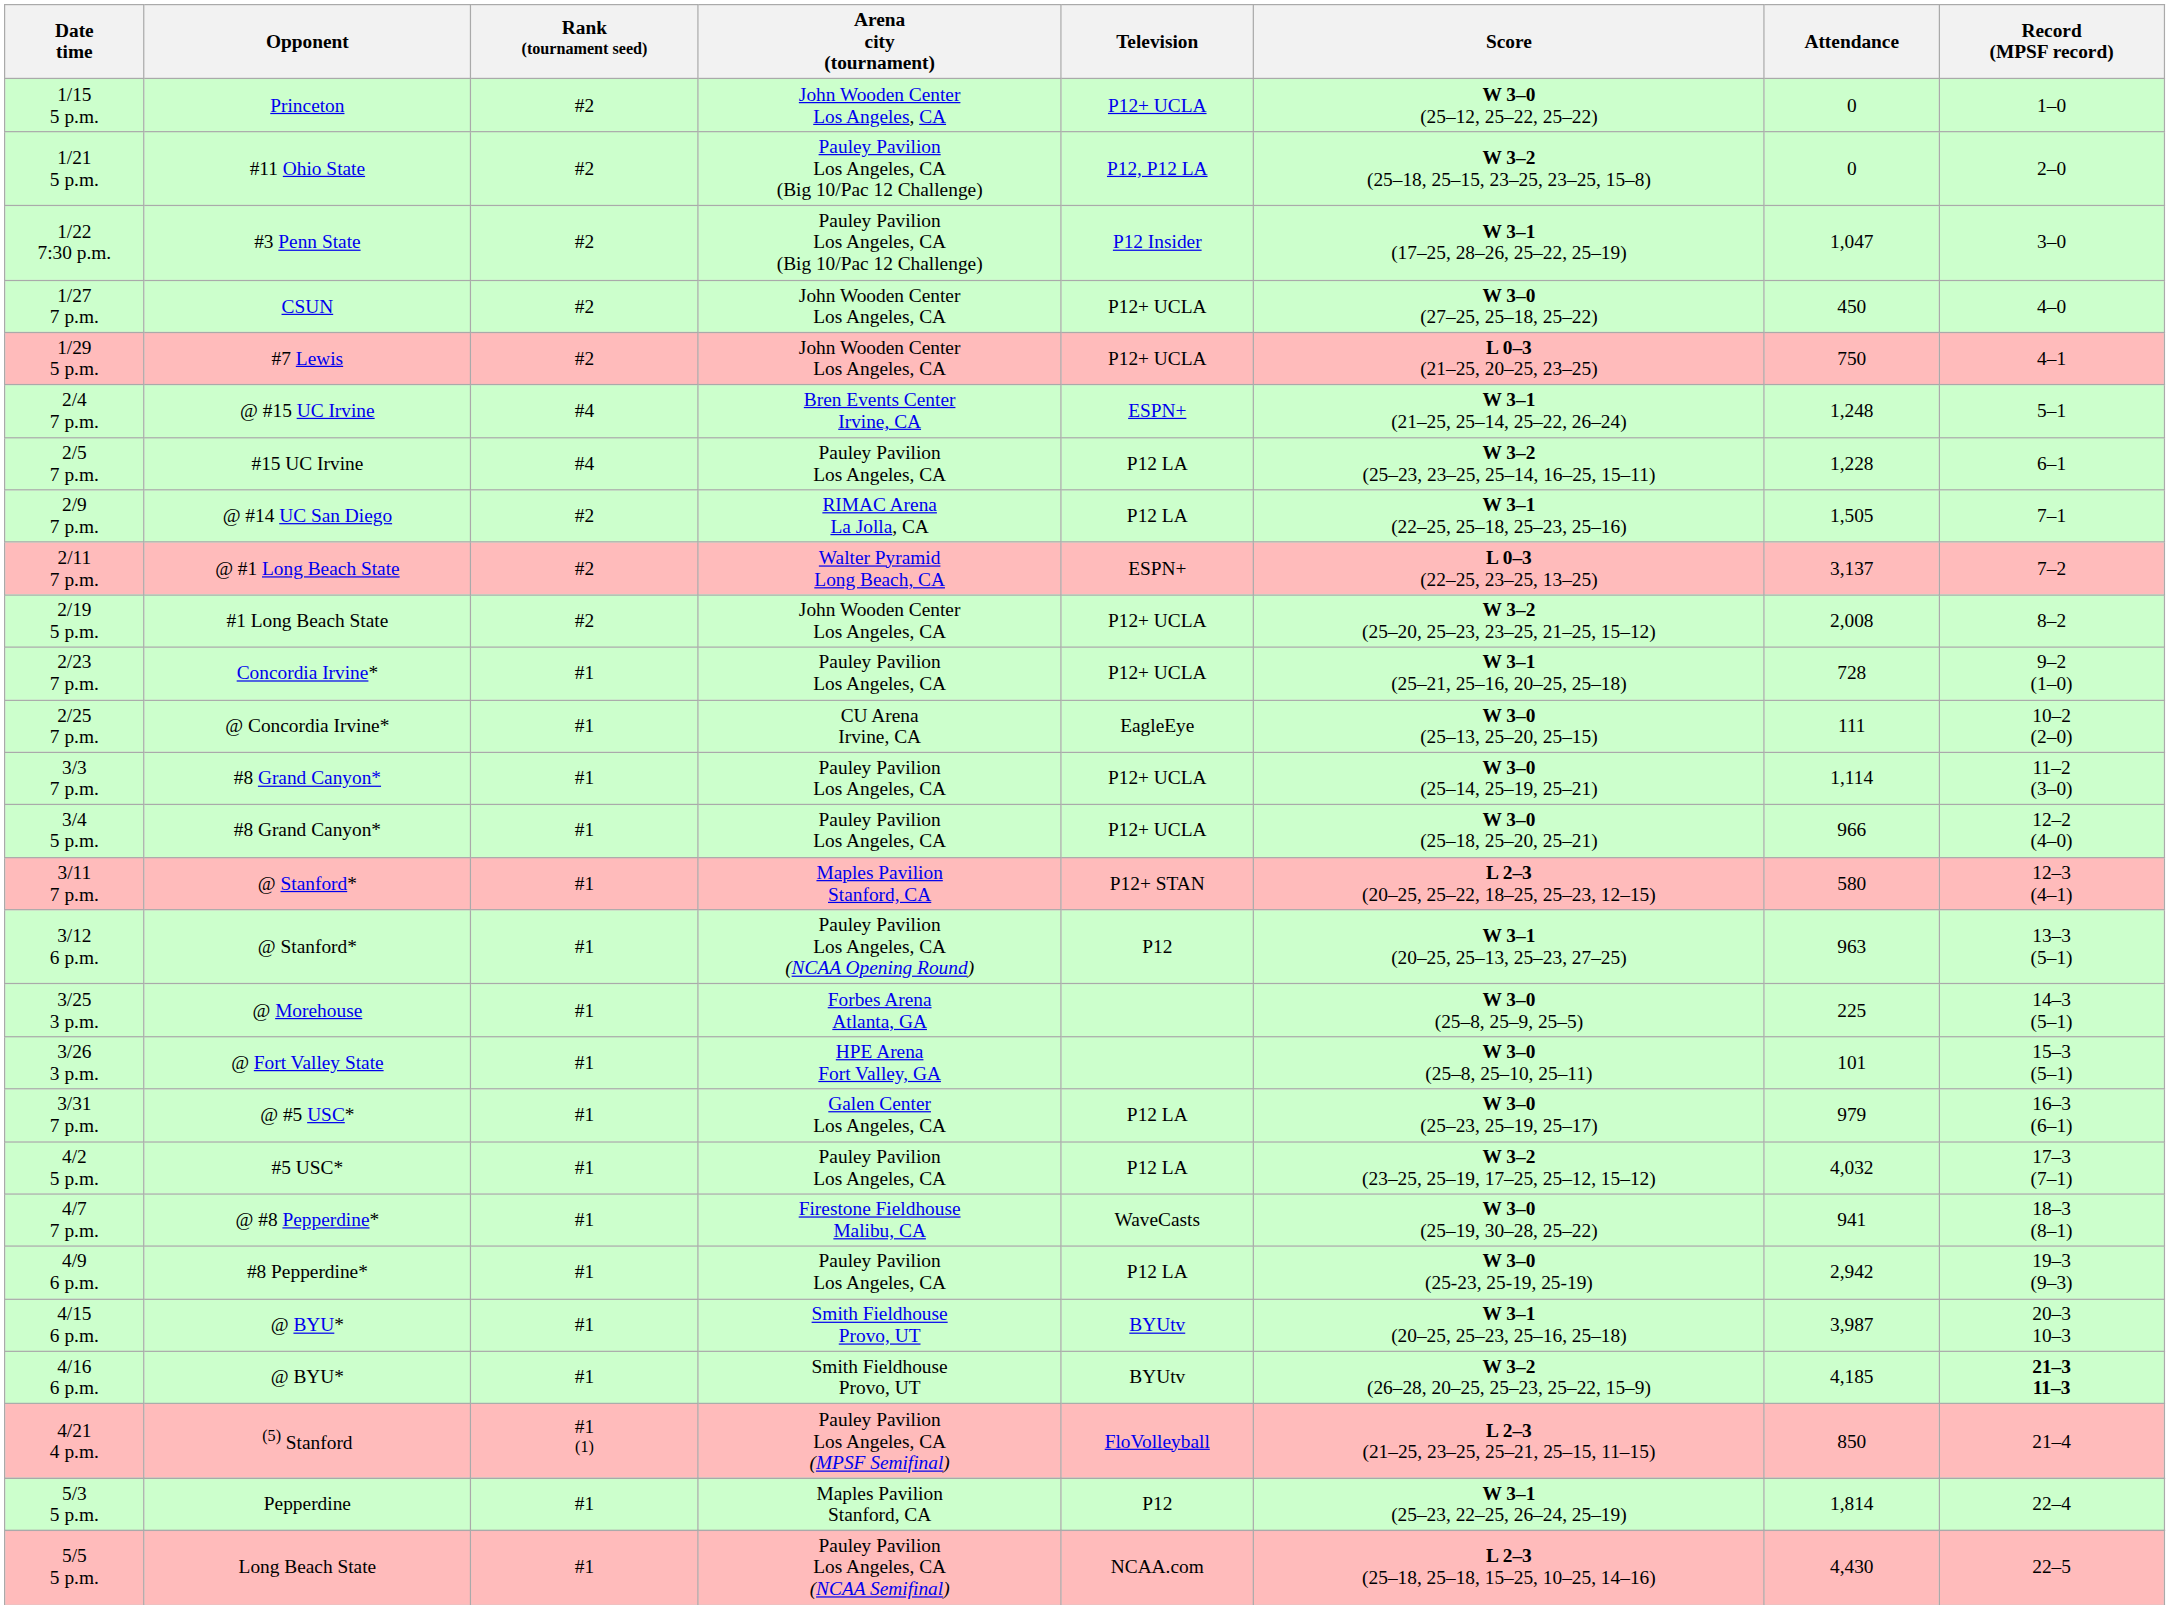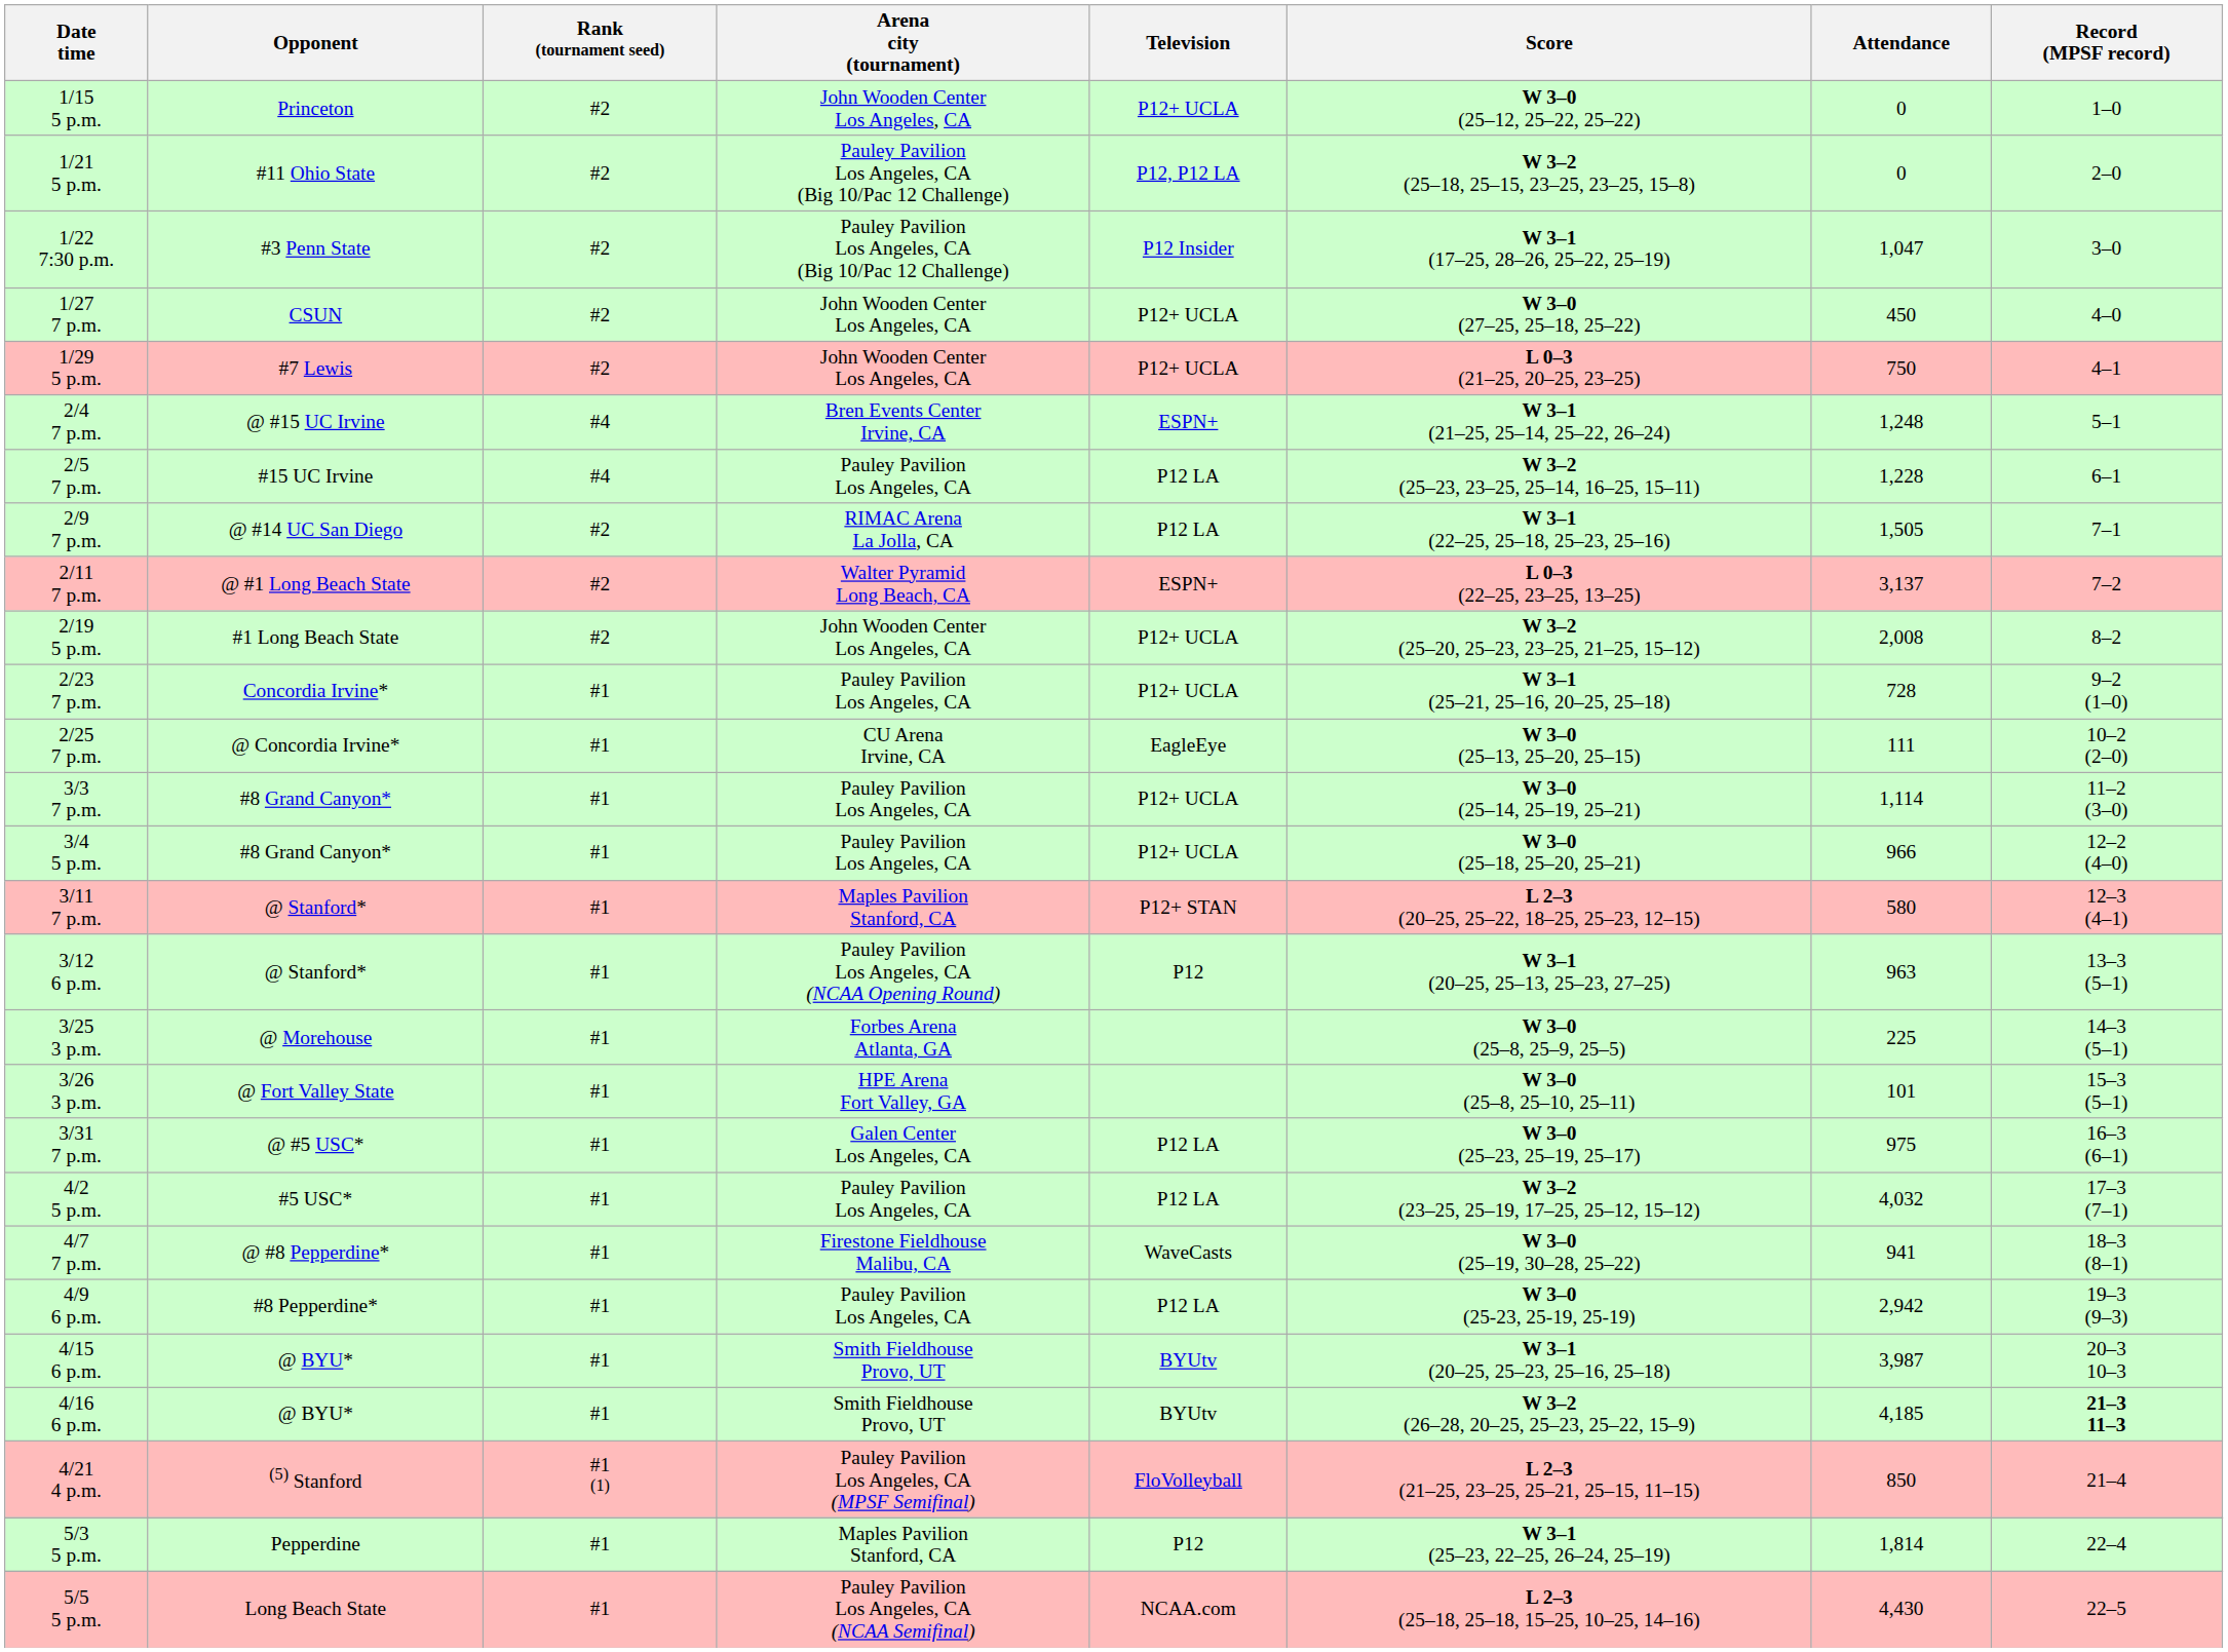3/31 7 p.m. | Attendance: 979 -> 975
